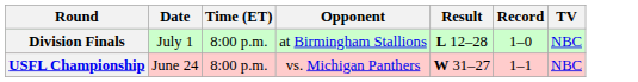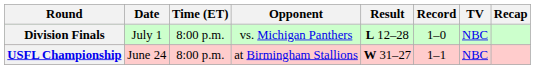+ column: Recap
Division Finals | Opponent: at Birmingham Stallions -> vs. Michigan Panthers
USFL Championship | Opponent: vs. Michigan Panthers -> at Birmingham Stallions
